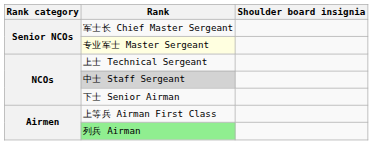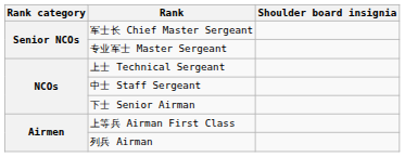专业军士 Master Sergeant | Rank: lightyellow background -> no background
中士 Staff Sergeant | Rank: lightgrey background -> no background
列兵 Airman | Rank: lightgreen background -> no background
